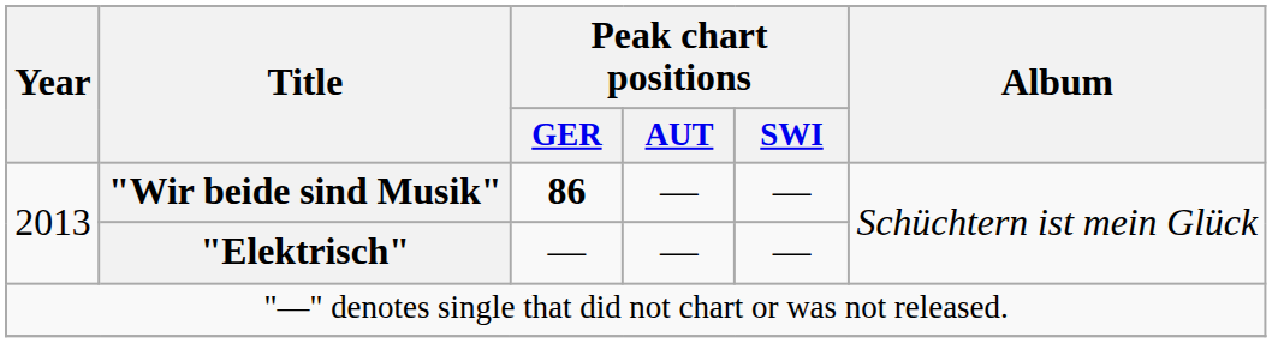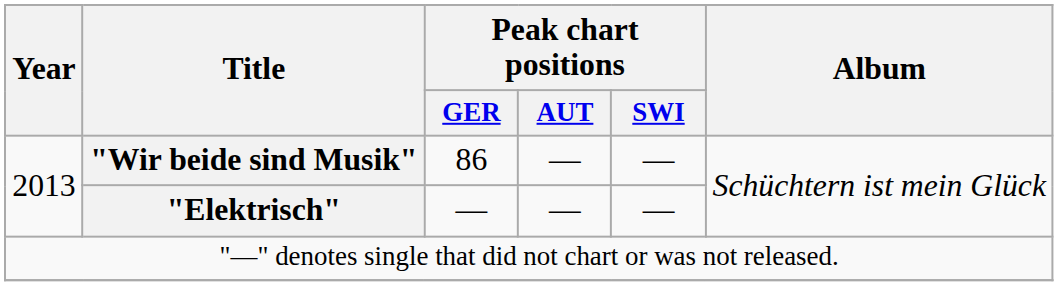"Wir beide sind Musik" | Peak chart positions / GER: bold -> normal
